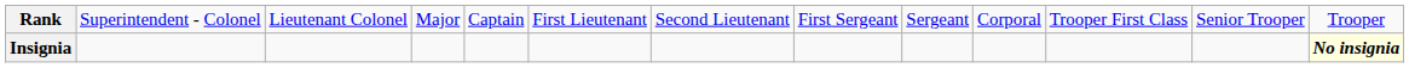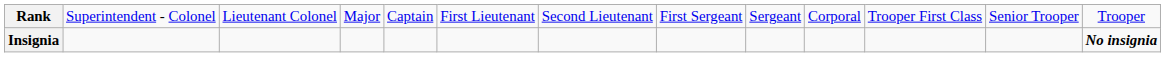Insignia | column 13: lightyellow background -> no background
